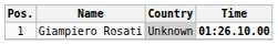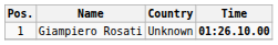Giampiero Rosati | Country: lightgrey background -> no background
